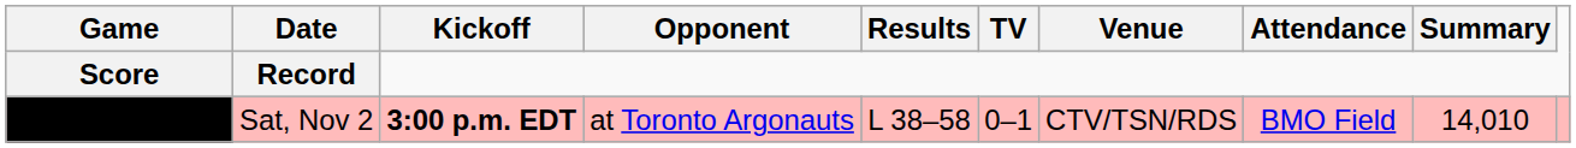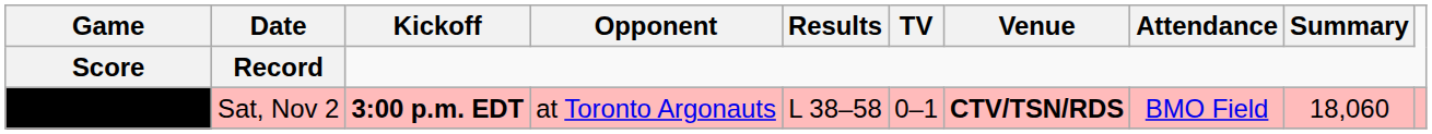East Semi-Final | Venue: normal -> bold
East Semi-Final | Summary: 14,010 -> 18,060
